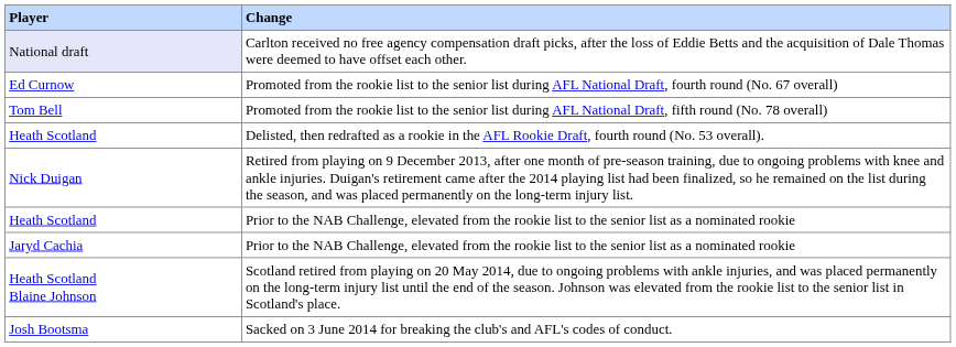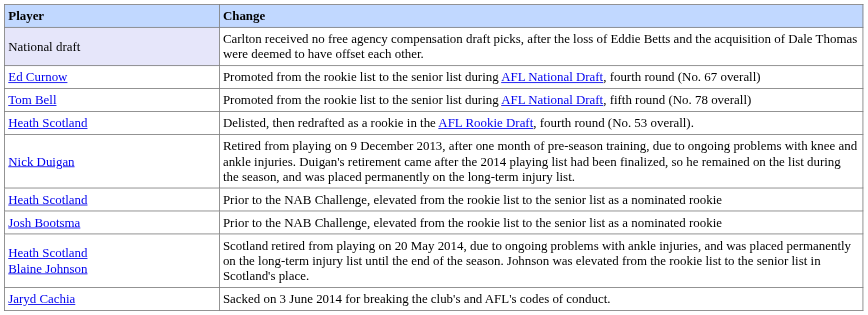row 8 | Player: Jaryd Cachia -> Josh Bootsma
row 10 | Player: Josh Bootsma -> Jaryd Cachia
